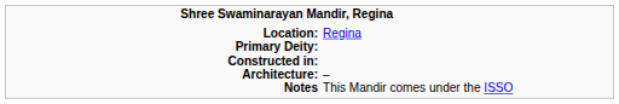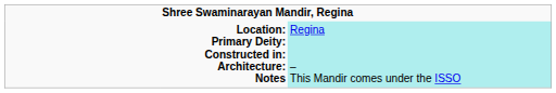Location: Primary Deity: Constructed in: Architecture: Notes | column 3: no background -> paleturquoise background
